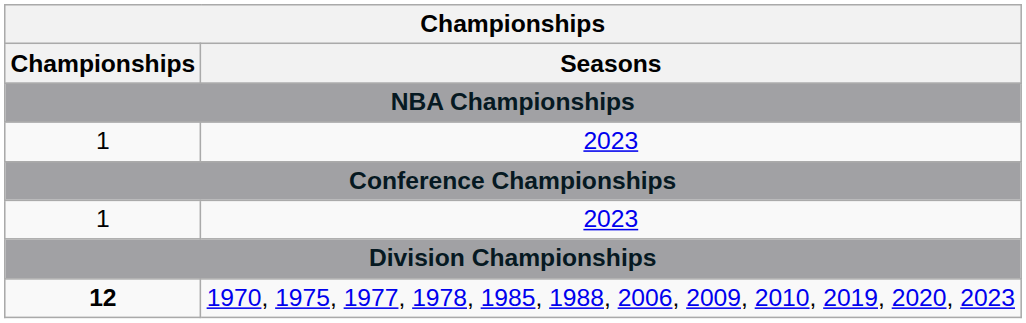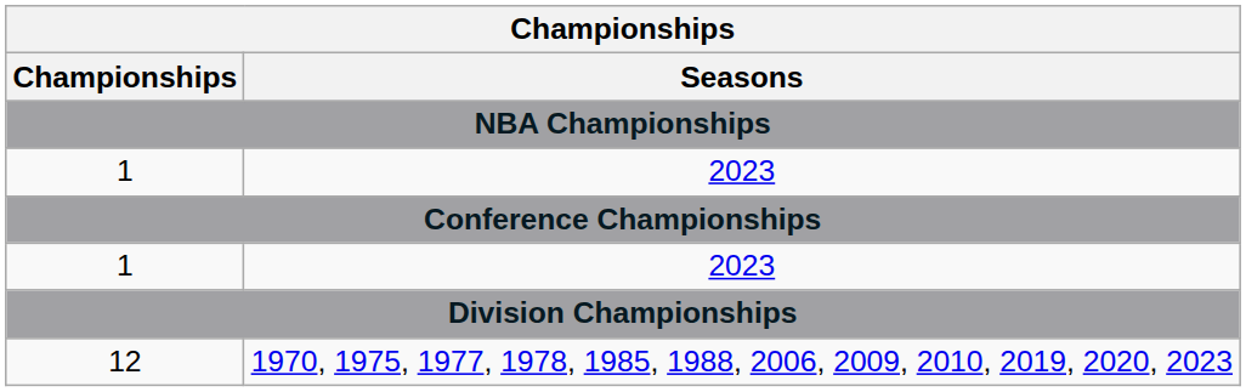12 | Championships: bold -> normal
